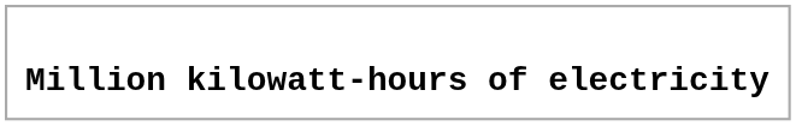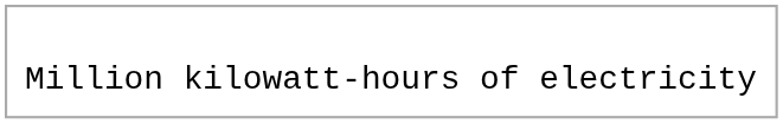row 1 | column 1: bold -> normal
